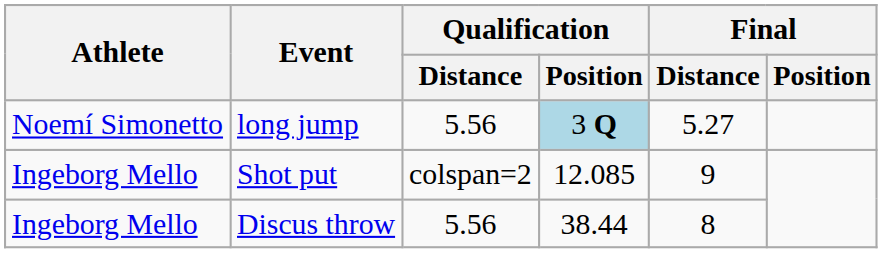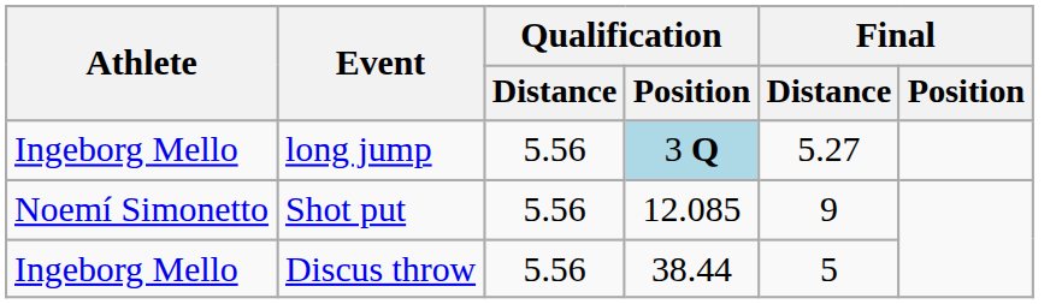long jump | Athlete: Noemí Simonetto -> Ingeborg Mello
Shot put | Athlete: Ingeborg Mello -> Noemí Simonetto
Shot put | Qualification / Distance: colspan=2 -> 5.56
Discus throw | Final / Distance: 8 -> 5
